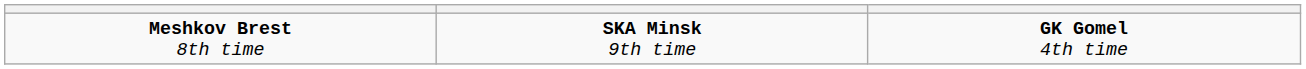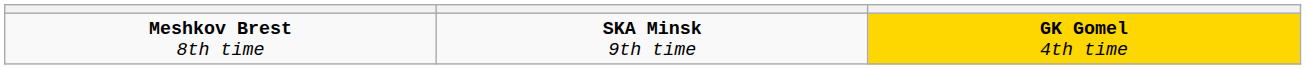Meshkov Brest 8th time | column 3: no background -> gold background
